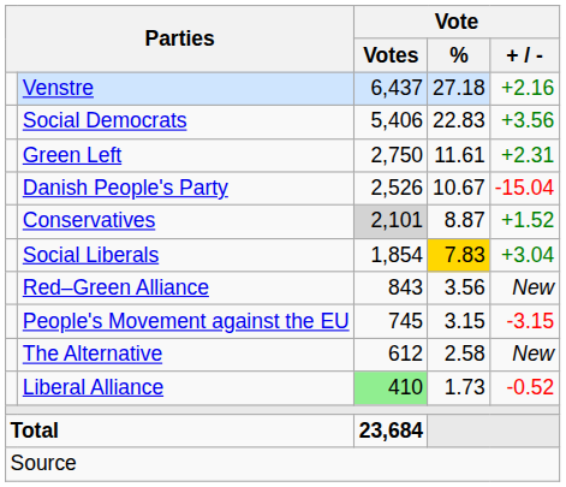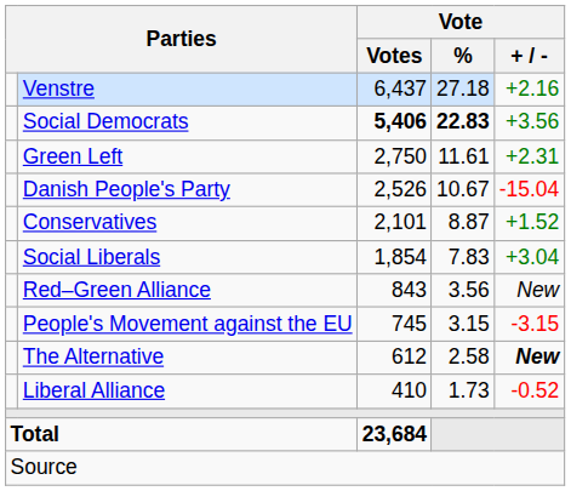Social Democrats | Vote / Votes: normal -> bold
Social Democrats | Vote / %: normal -> bold
Conservatives | Vote / Votes: lightgrey background -> no background
Social Liberals | Vote / %: gold background -> no background
The Alternative | Vote / + / -: normal -> bold
Liberal Alliance | Vote / Votes: lightgreen background -> no background
